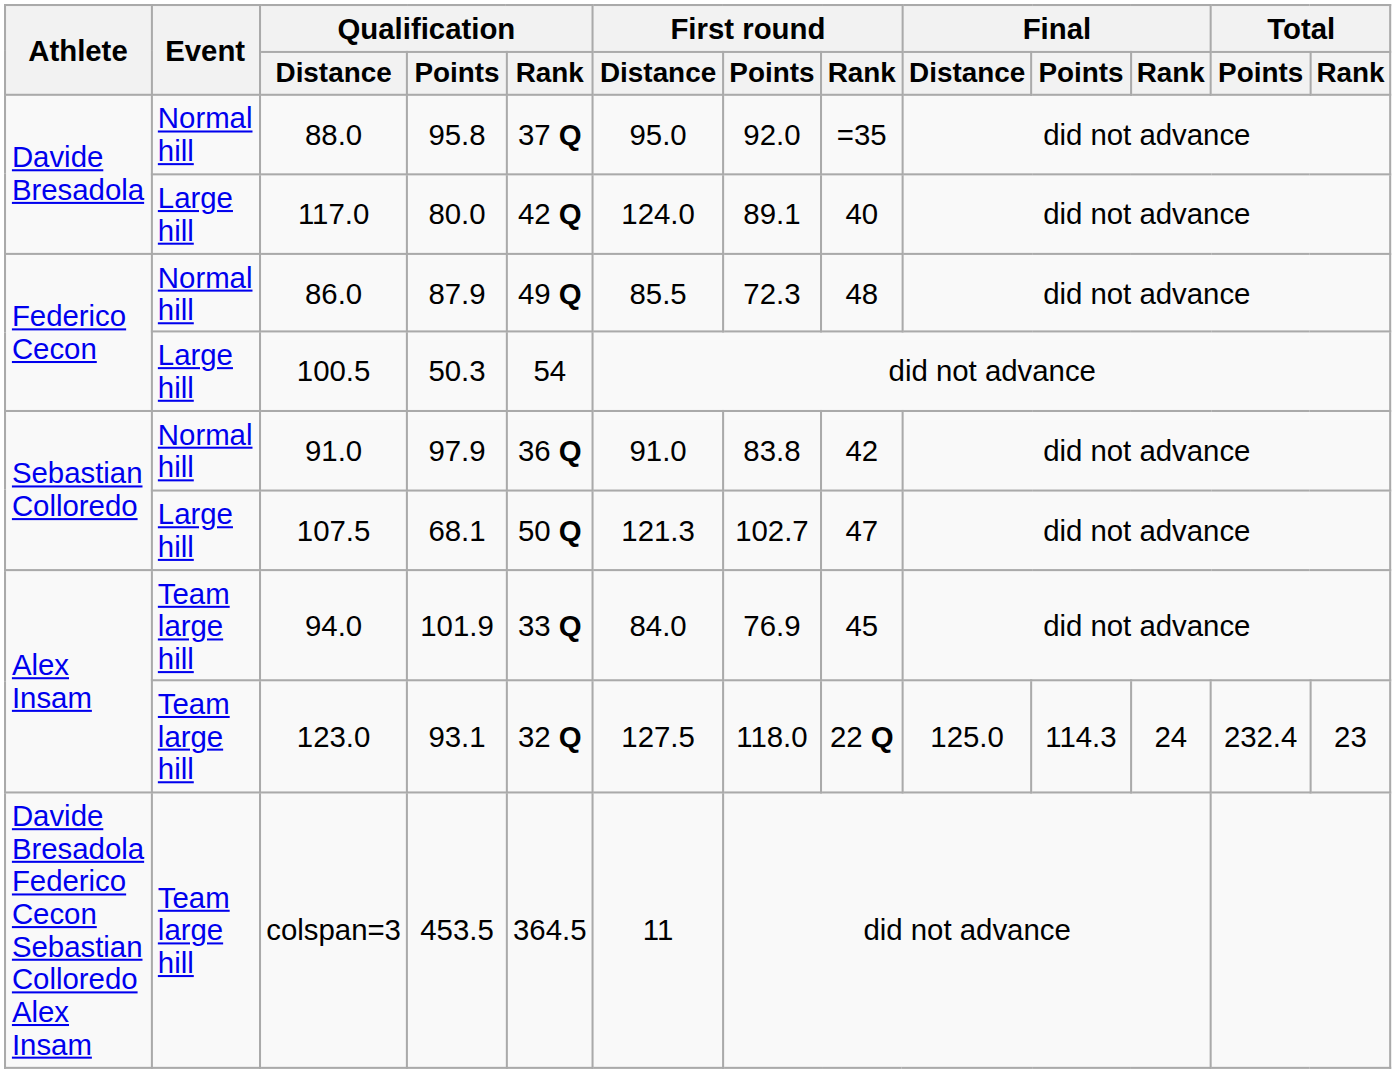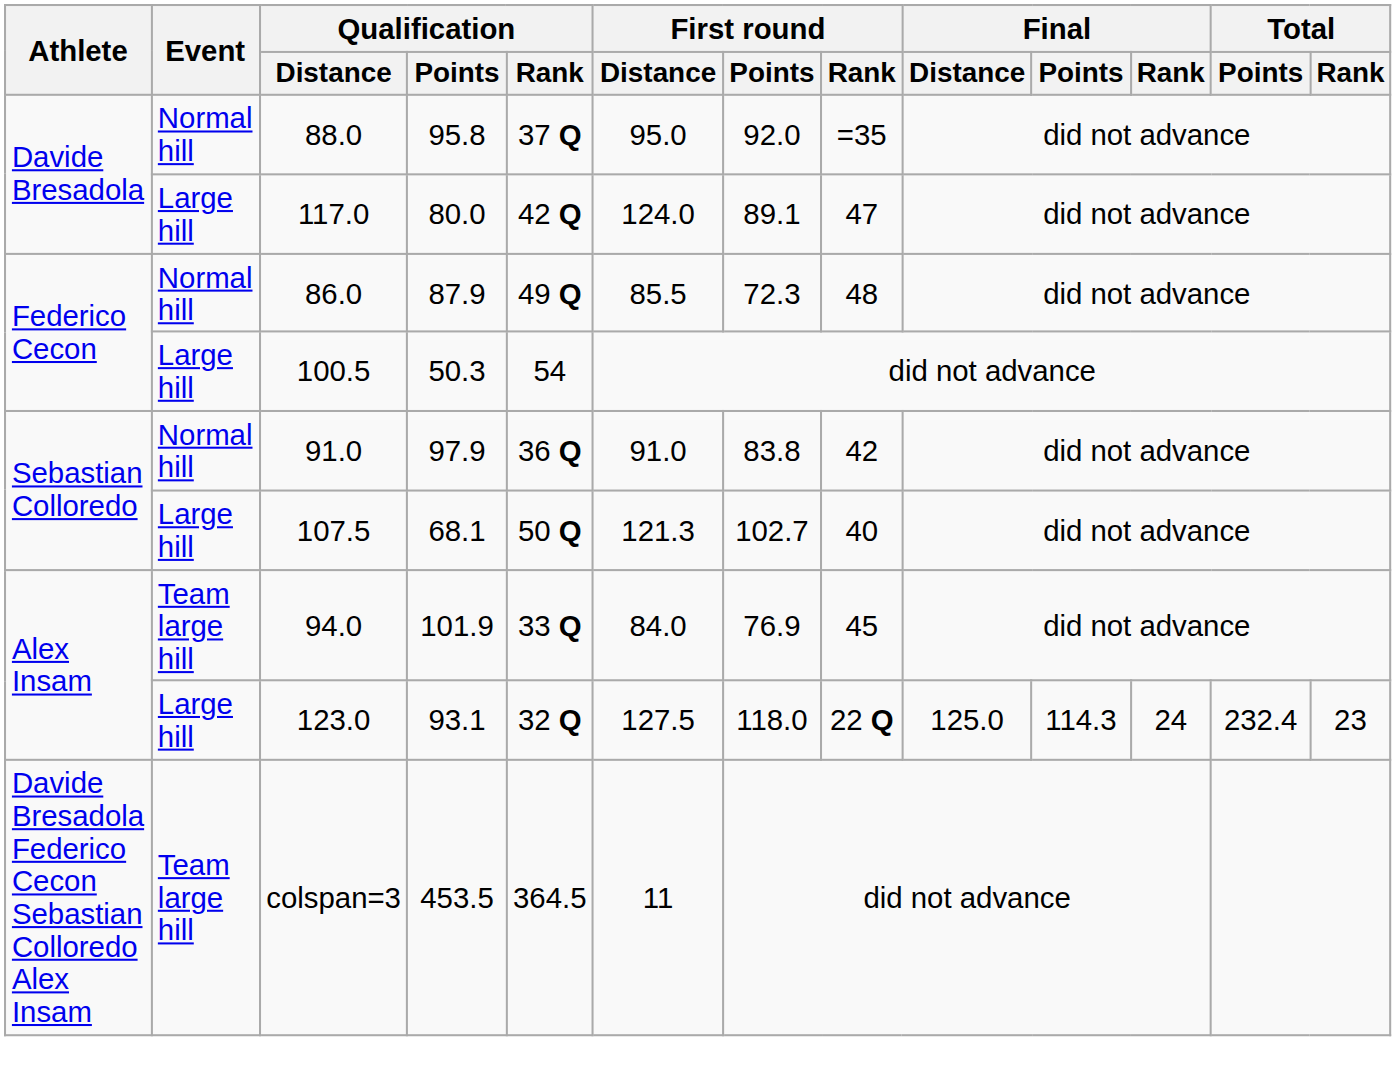117.0 | First round / Rank: 40 -> 47
107.5 | First round / Rank: 47 -> 40
123.0 | Event: Team large hill -> Large hill
